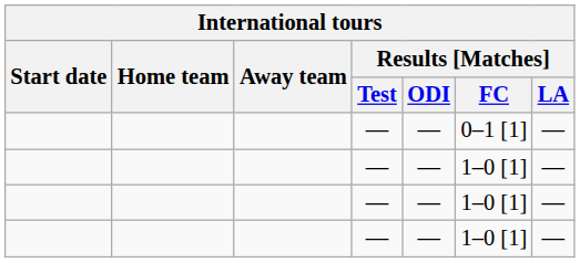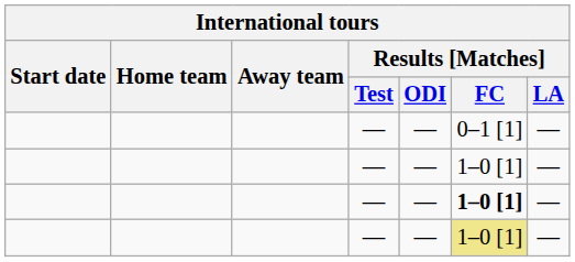row 6 | Results [Matches] / FC: normal -> bold
row 7 | Results [Matches] / FC: no background -> khaki background
